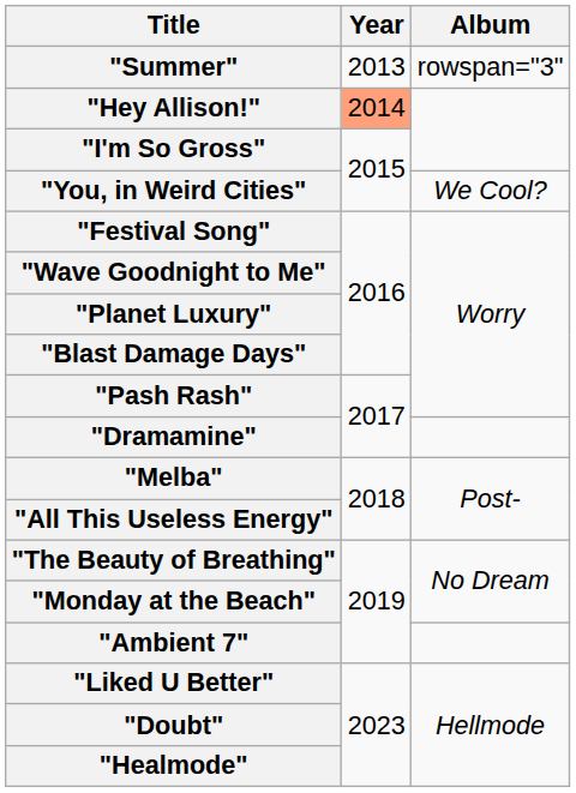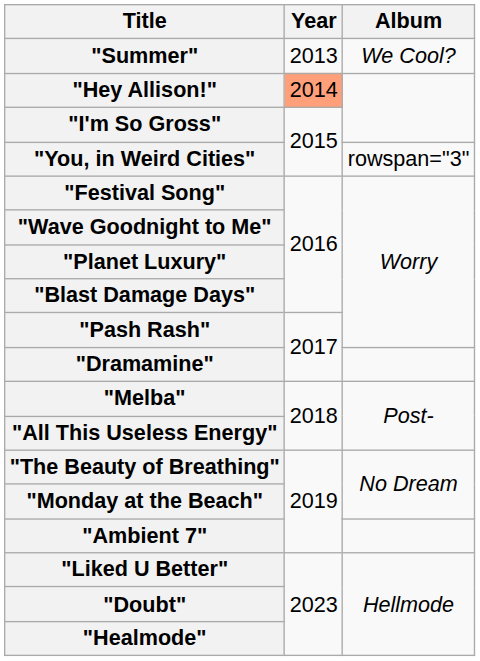"Summer" | Album: rowspan="3" -> We Cool?
"You, in Weird Cities" | Album: We Cool? -> rowspan="3"
